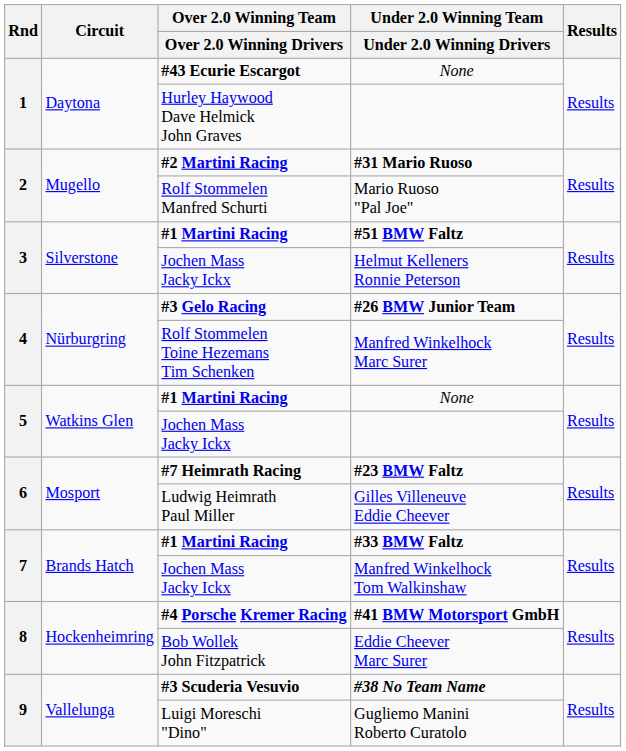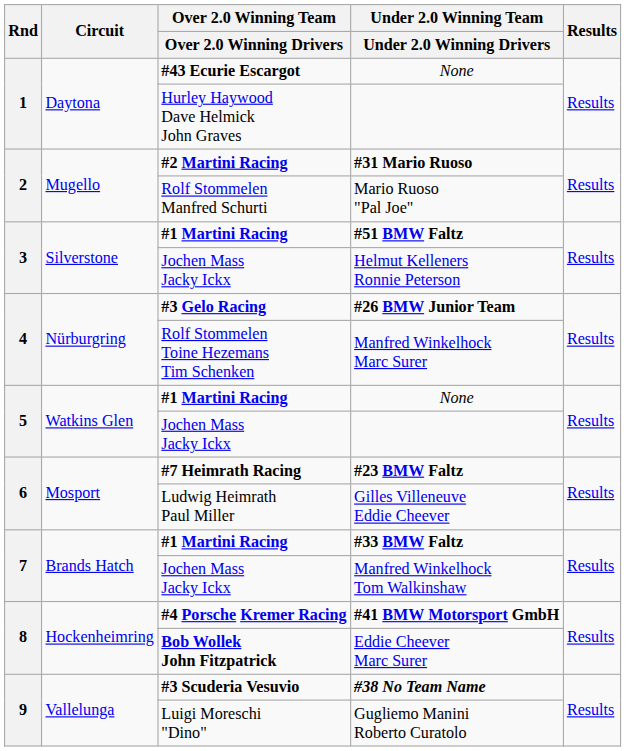Eddie Cheever Marc Surer | Over 2.0 Winning Team / Over 2.0 Winning Drivers: normal -> bold
